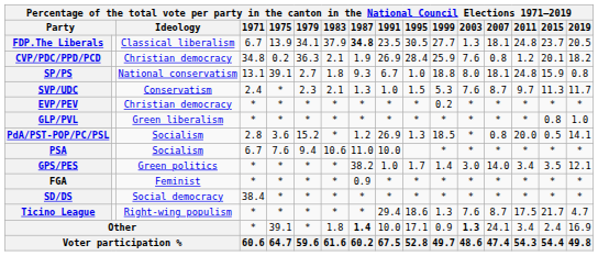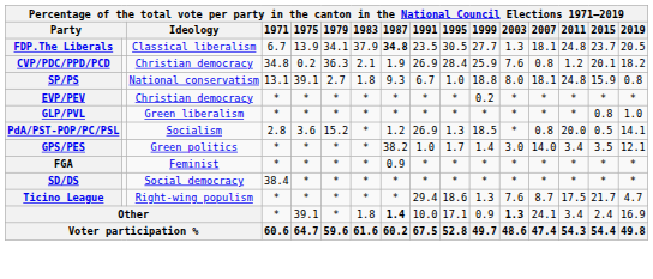- row: SVP/UDC | Conservatism | 2.4 | * | 2.3 | 2.1 | 1.3 | 1.0 | 1.5 | 5.3 | 7.6 | 8.7 | 9.7 | 11.3 | 11.7
- row: PSA | Socialism | 6.7 | 7.6 | 9.4 | 10.6 | 11.0 | 10.0 | * | * | * | * | * | *
